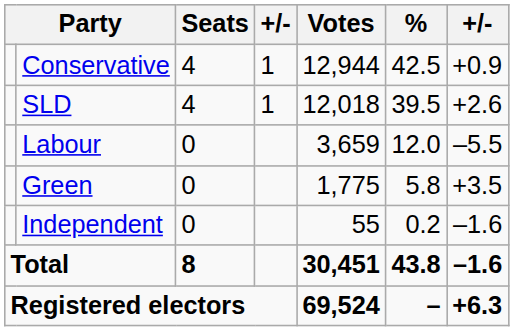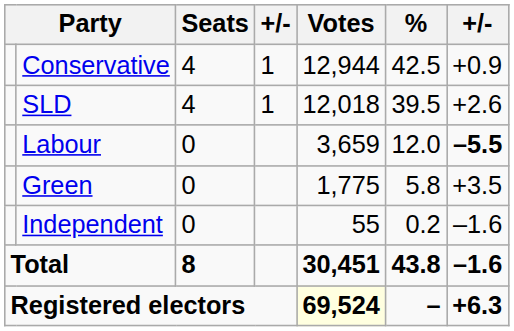Labour | column 7: normal -> bold
Registered electors | Votes: no background -> lightyellow background
